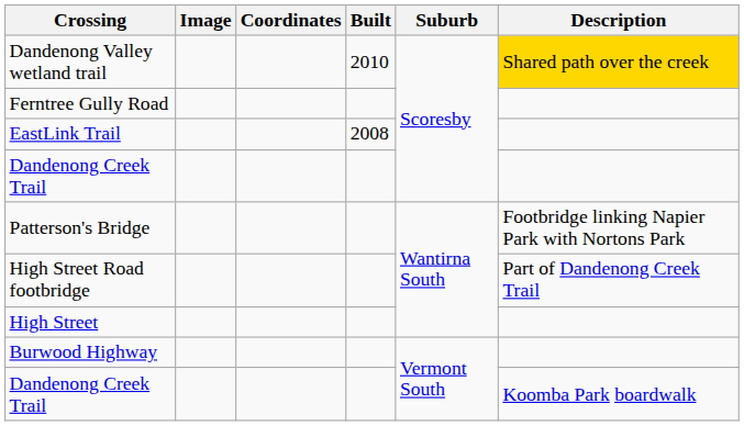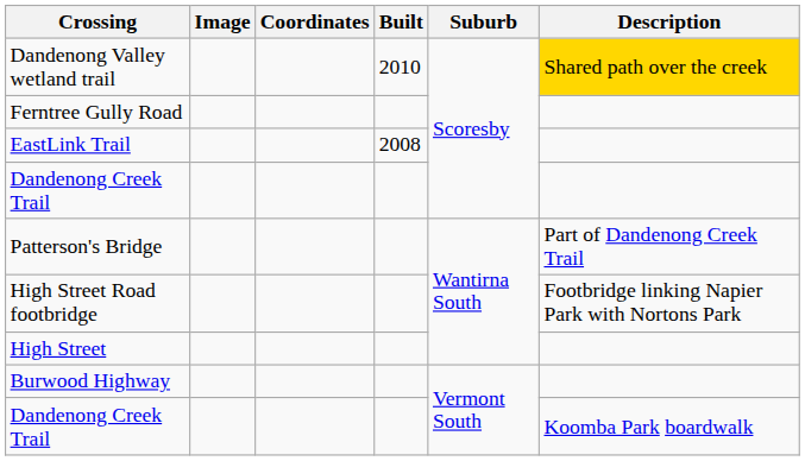Patterson's Bridge | Description: Footbridge linking Napier Park with Nortons Park -> Part of Dandenong Creek Trail
High Street Road footbridge | Description: Part of Dandenong Creek Trail -> Footbridge linking Napier Park with Nortons Park
